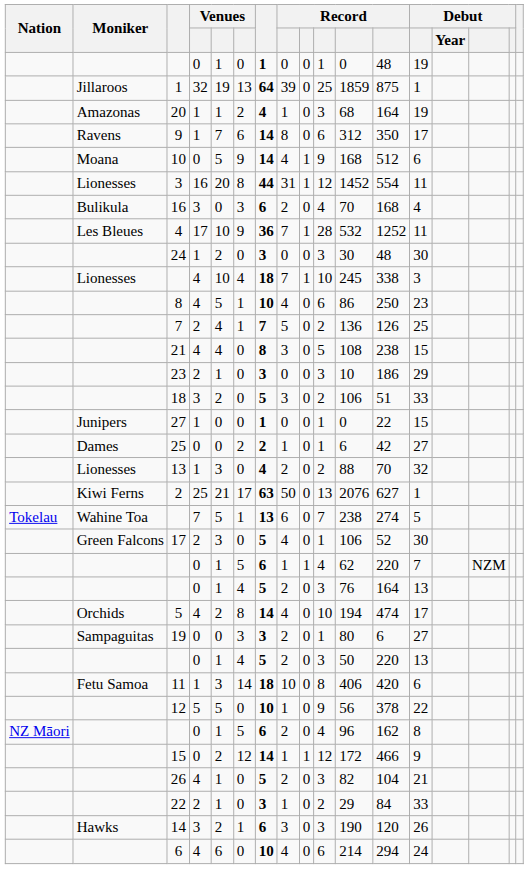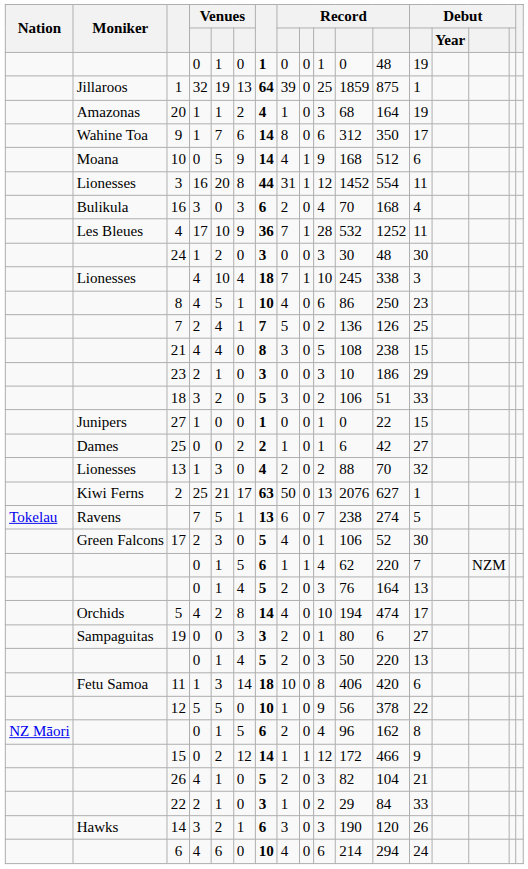row 6 | Moniker: Ravens -> Wahine Toa
row 22 | Moniker: Wahine Toa -> Ravens
